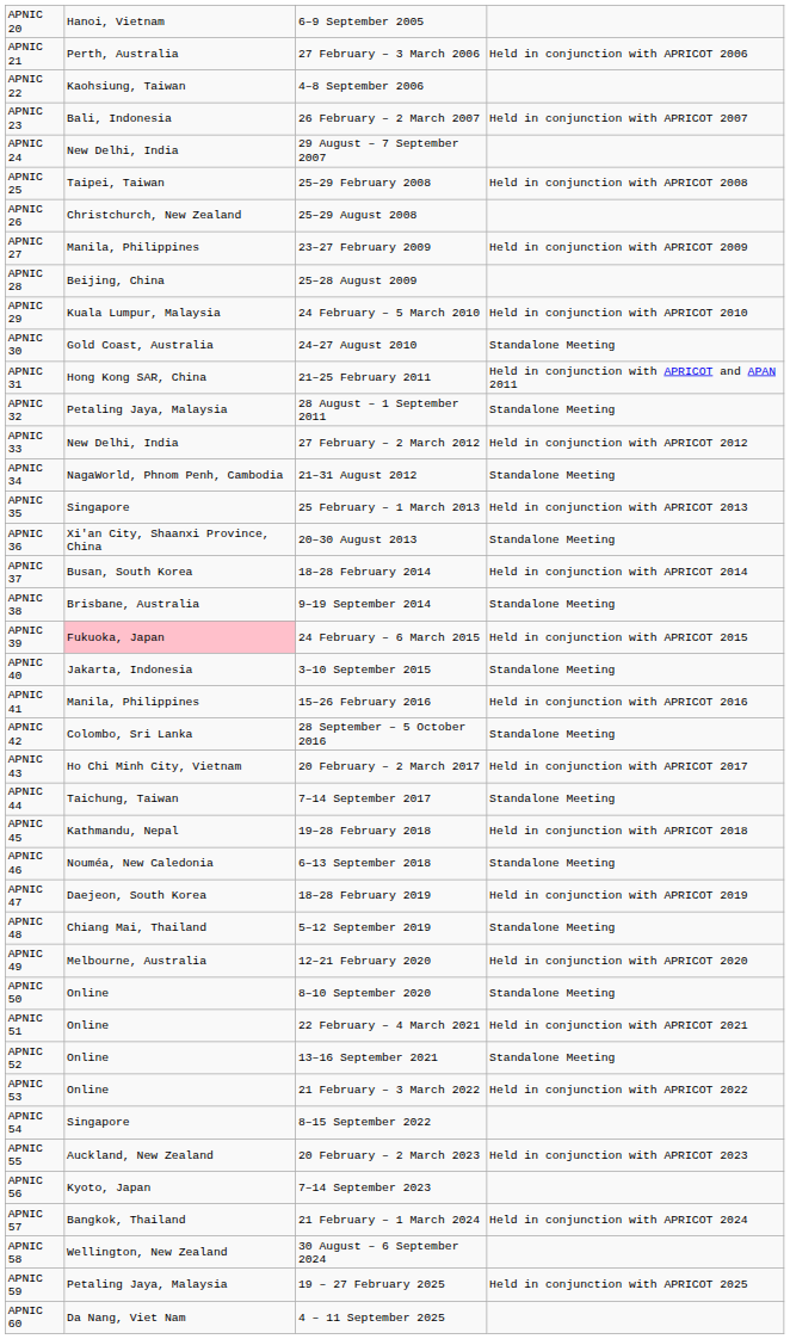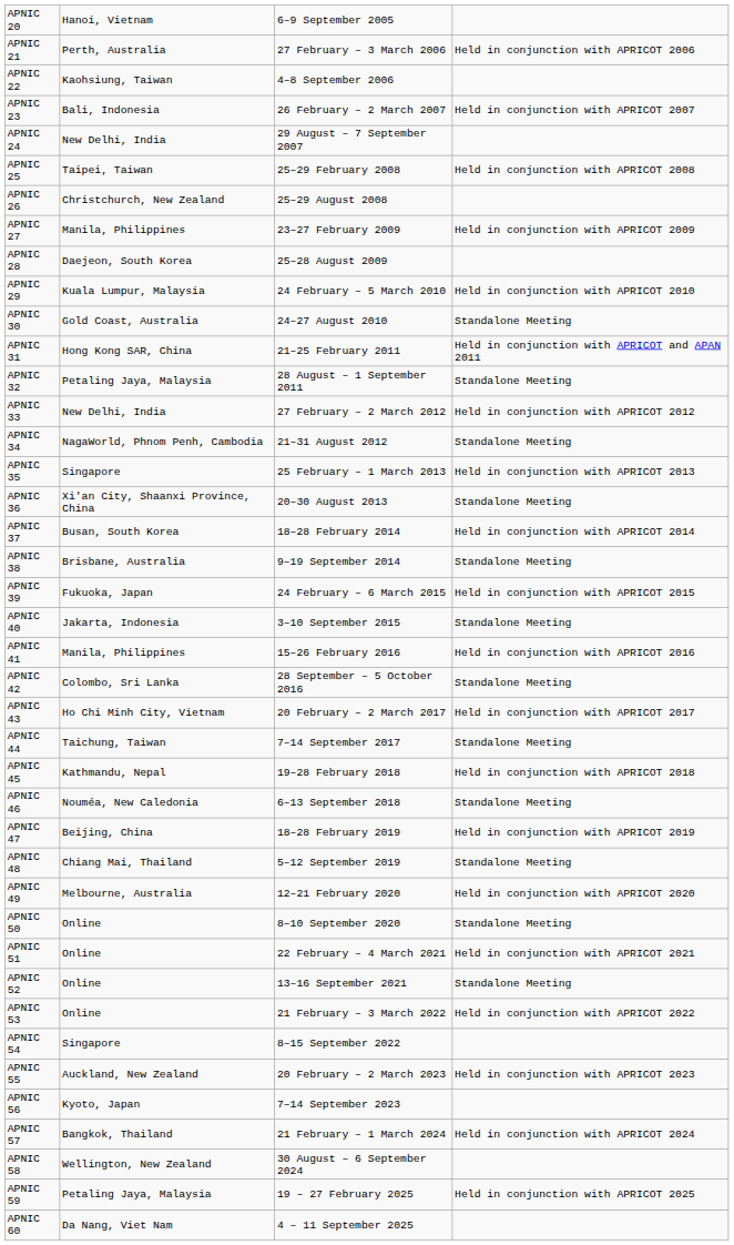APNIC 28 | column 2: Beijing, China -> Daejeon, South Korea
APNIC 39 | column 2: pink background -> no background
APNIC 47 | column 2: Daejeon, South Korea -> Beijing, China
